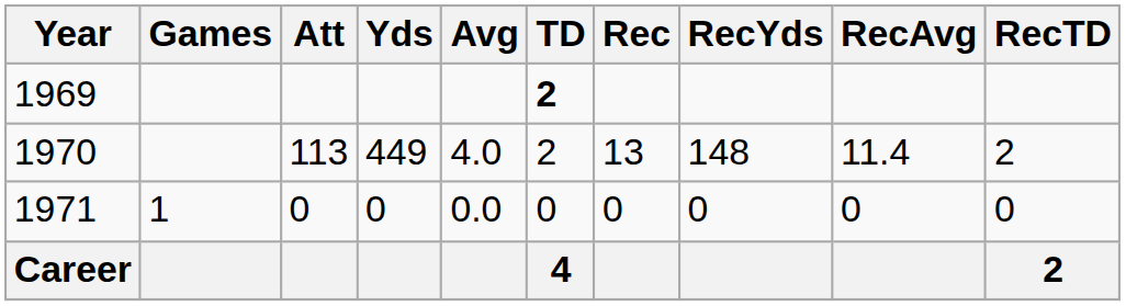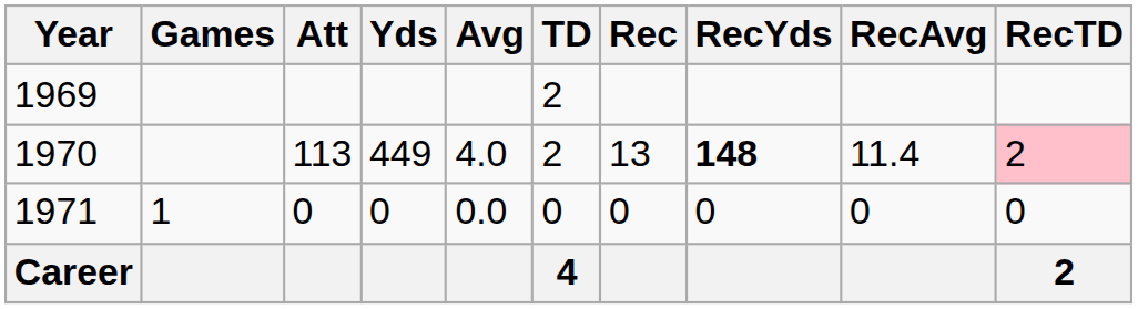1969 | TD: bold -> normal
1970 | RecYds: normal -> bold
1970 | RecTD: no background -> pink background
